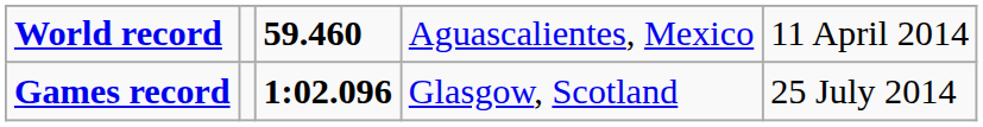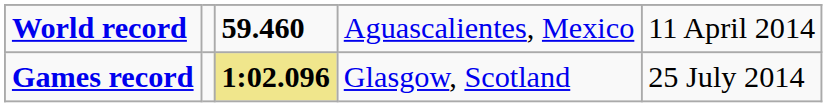Games record | column 3: no background -> khaki background
